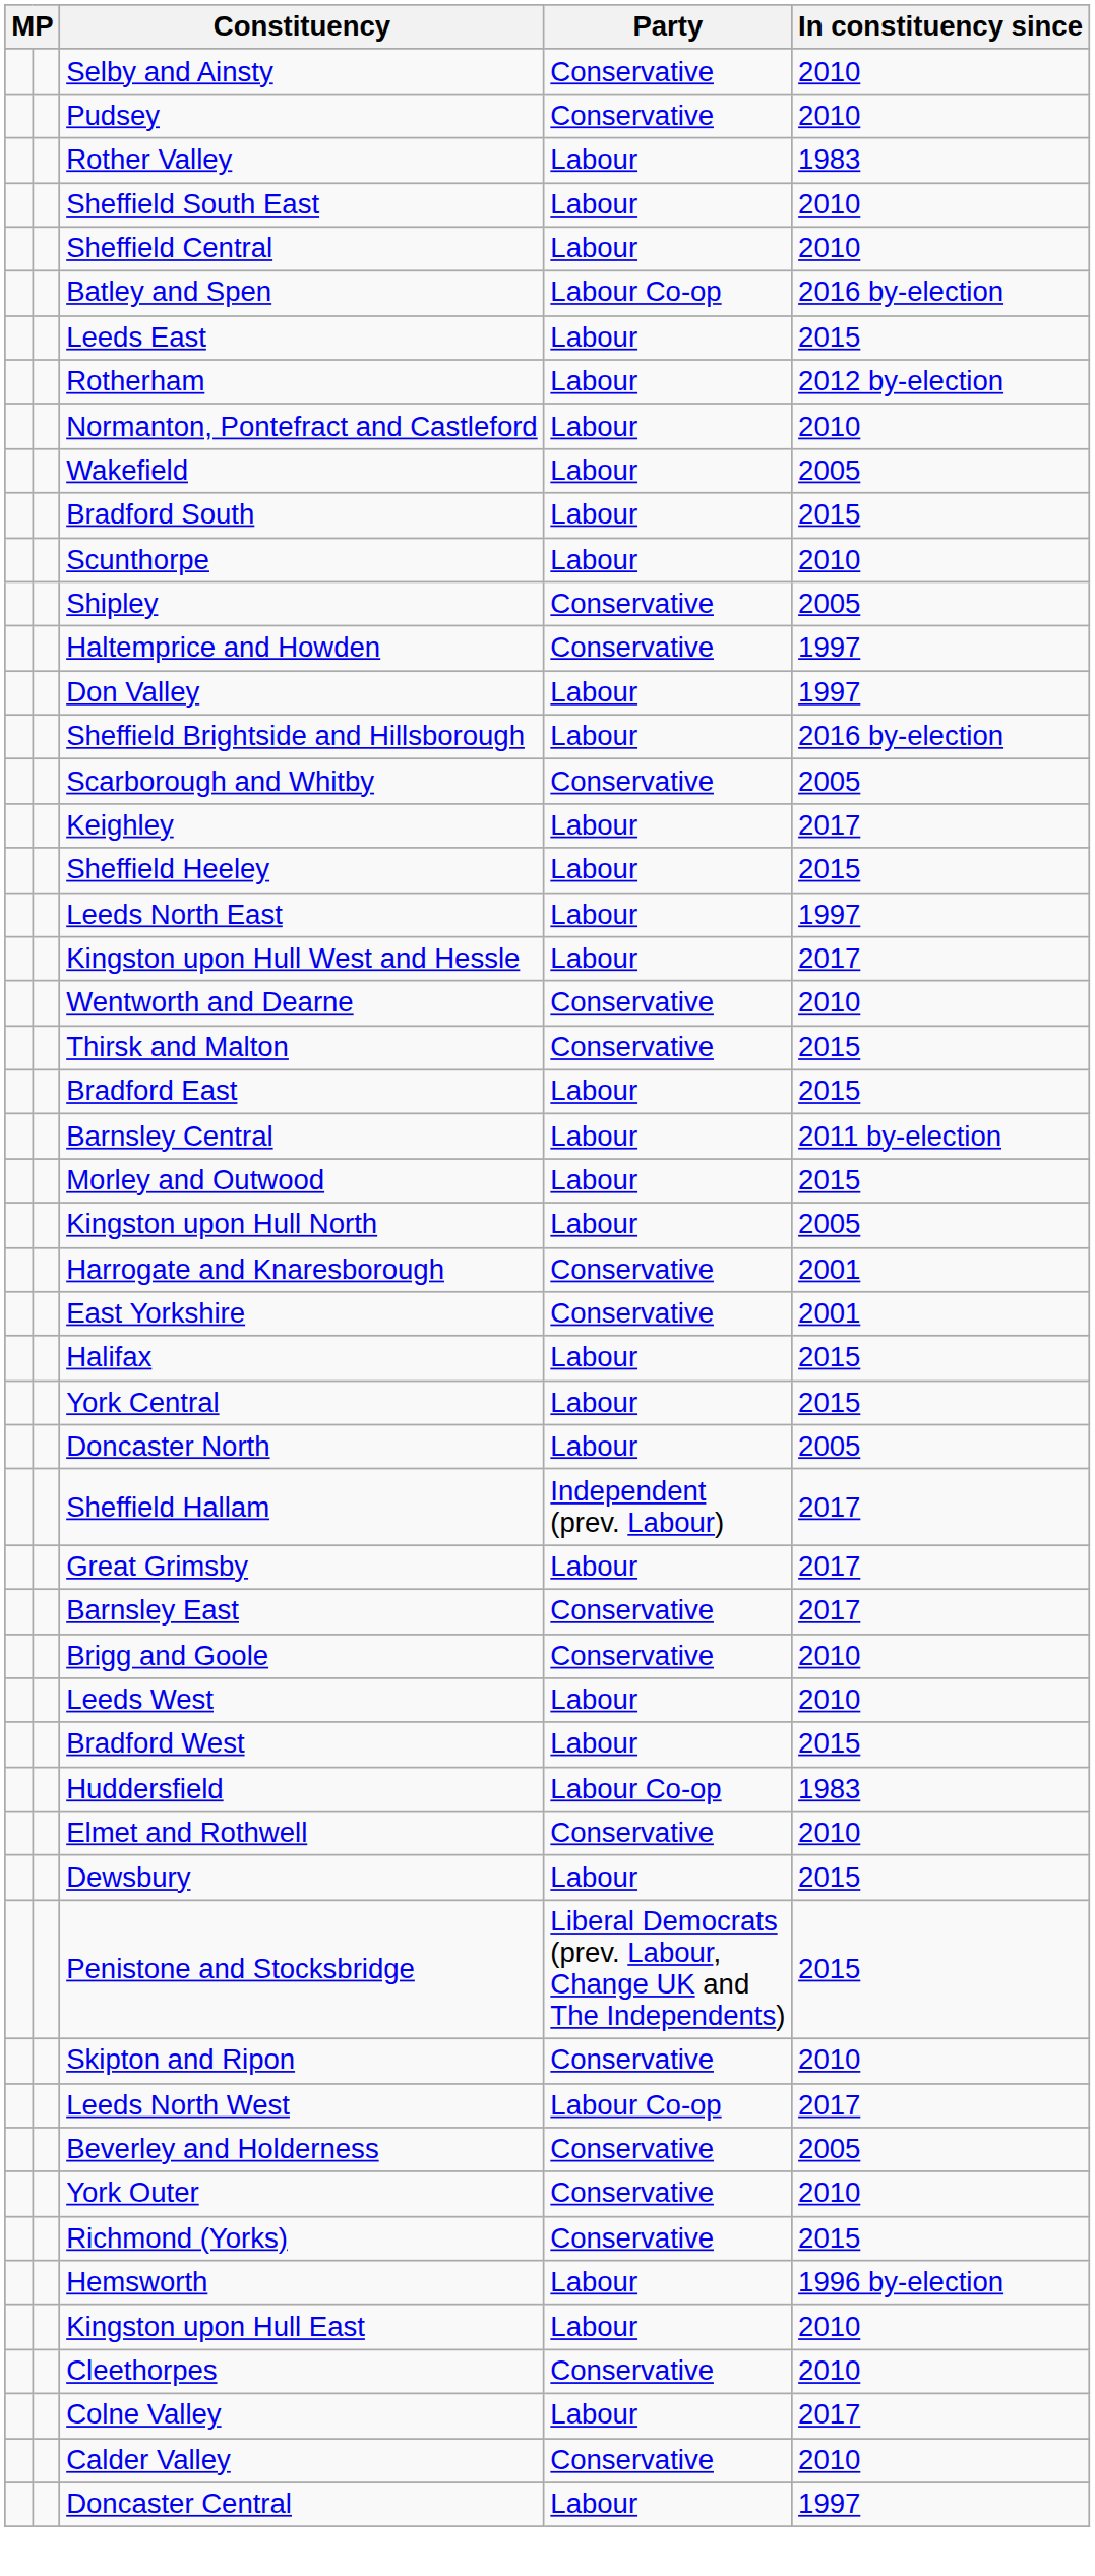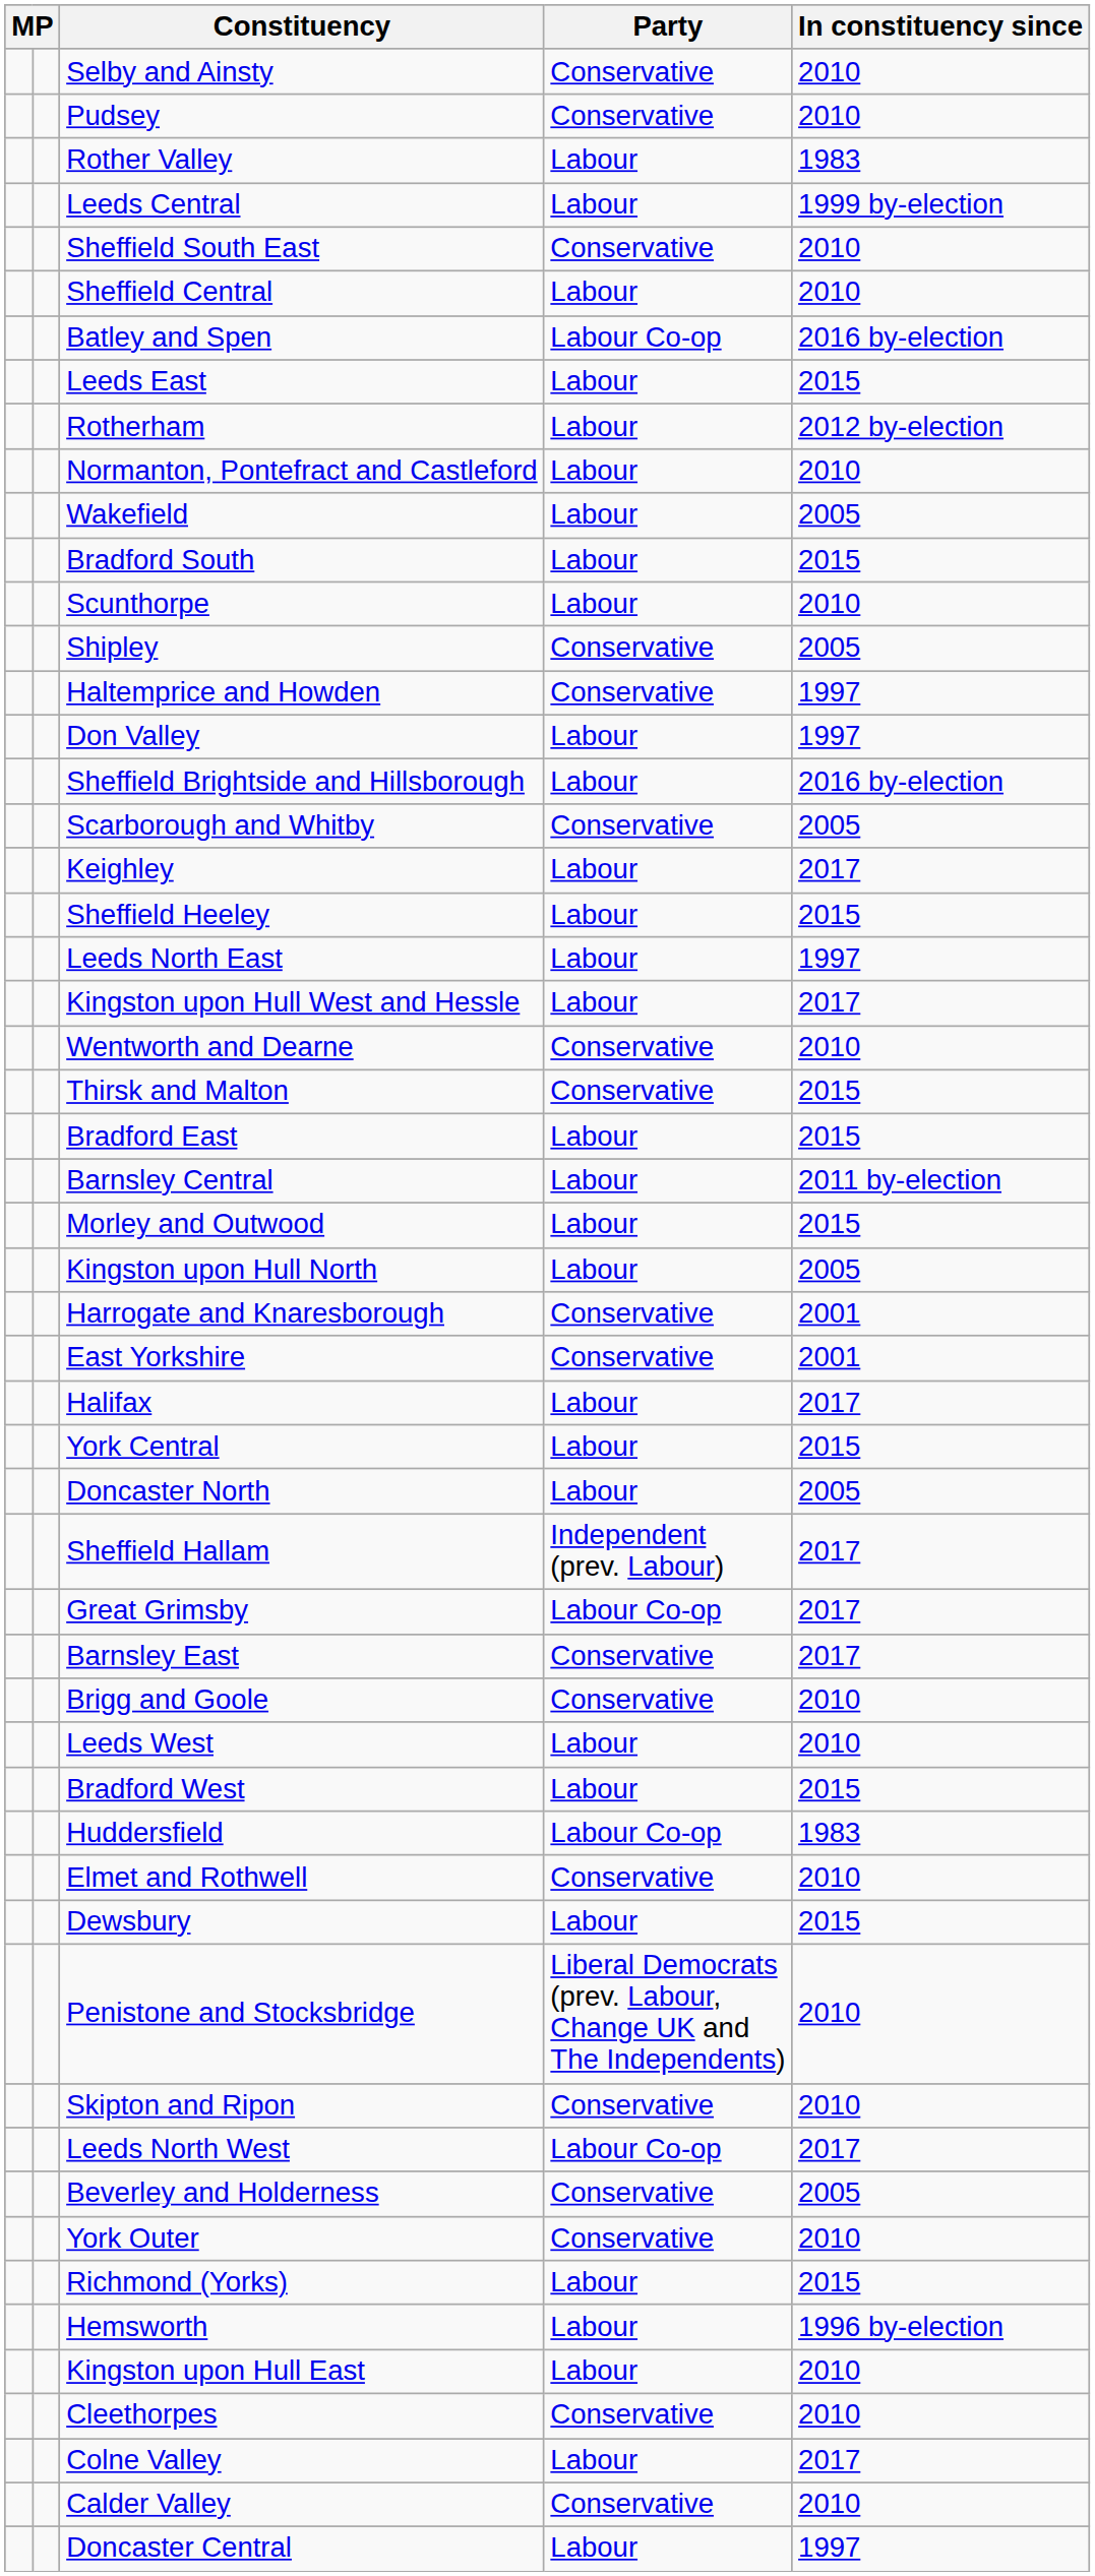+ row: Leeds Central | Labour | 1999 by-election
Sheffield South East | Party: Labour -> Conservative
Halifax | In constituency since: 2015 -> 2017
Great Grimsby | Party: Labour -> Labour Co-op
Penistone and Stocksbridge | In constituency since: 2015 -> 2010
Richmond (Yorks) | Party: Conservative -> Labour
